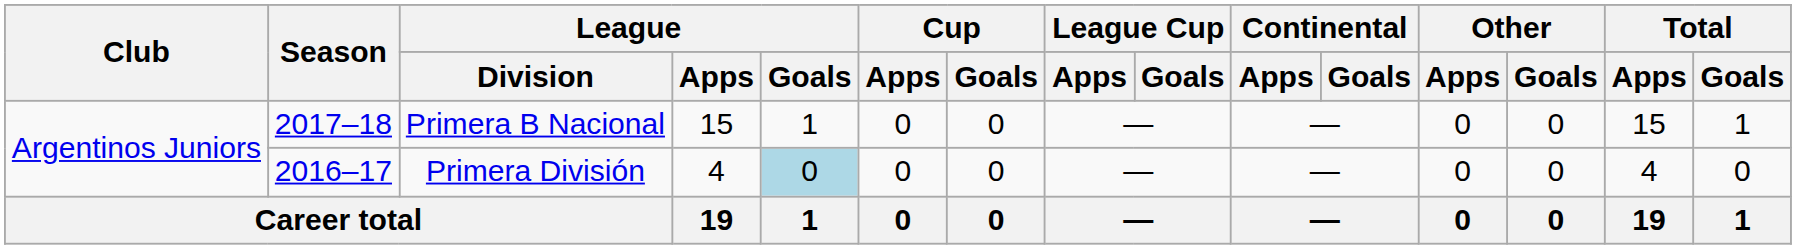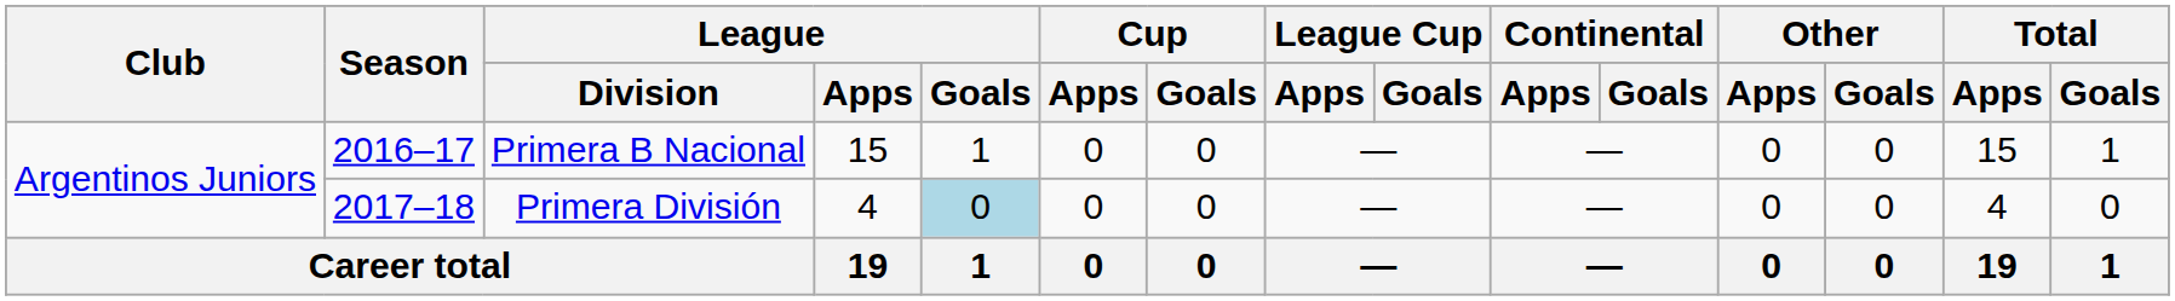Primera B Nacional | Season: 2017–18 -> 2016–17
Primera División | Season: 2016–17 -> 2017–18
